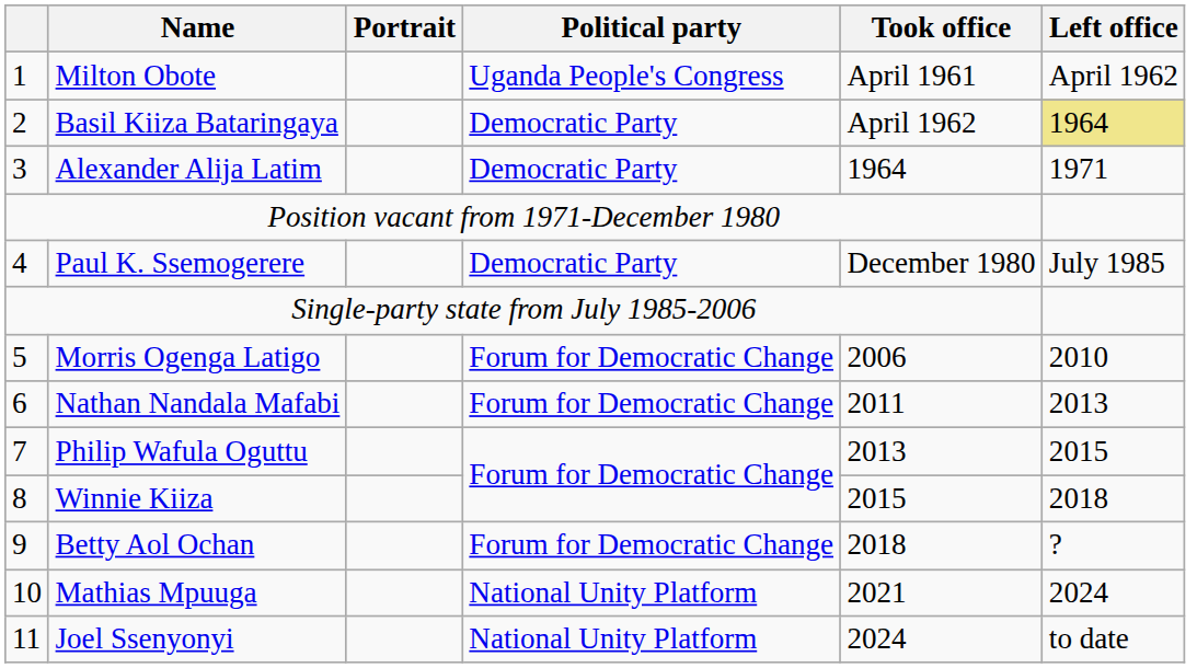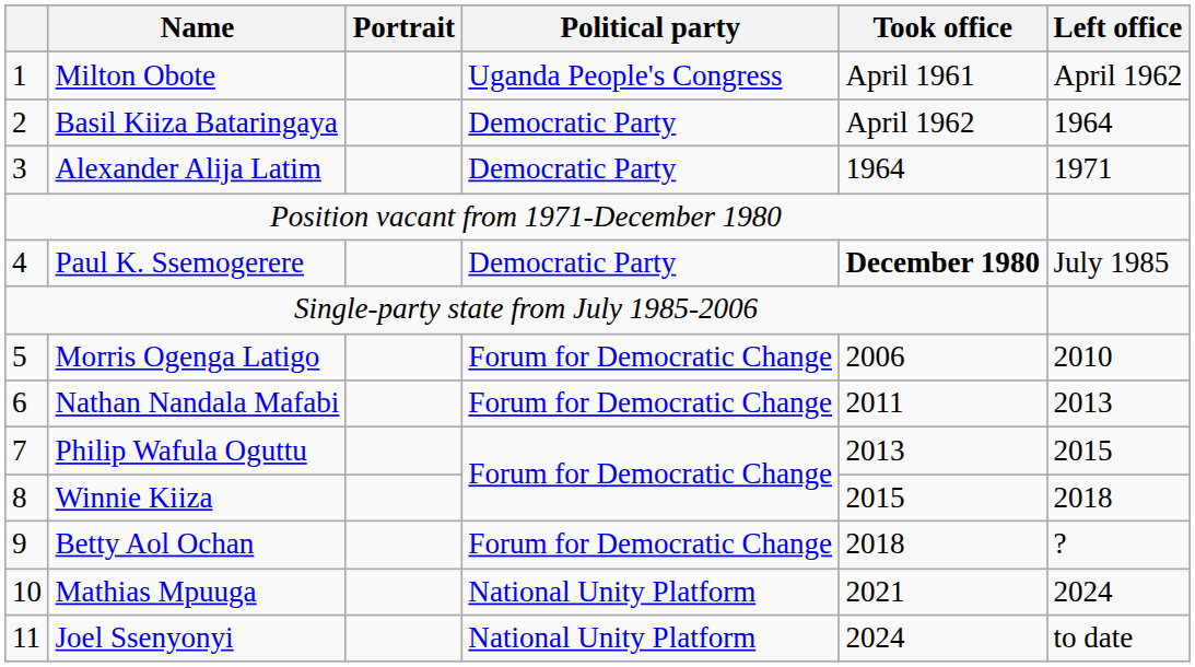Basil Kiiza Bataringaya | Left office: khaki background -> no background
Paul K. Ssemogerere | Took office: normal -> bold
